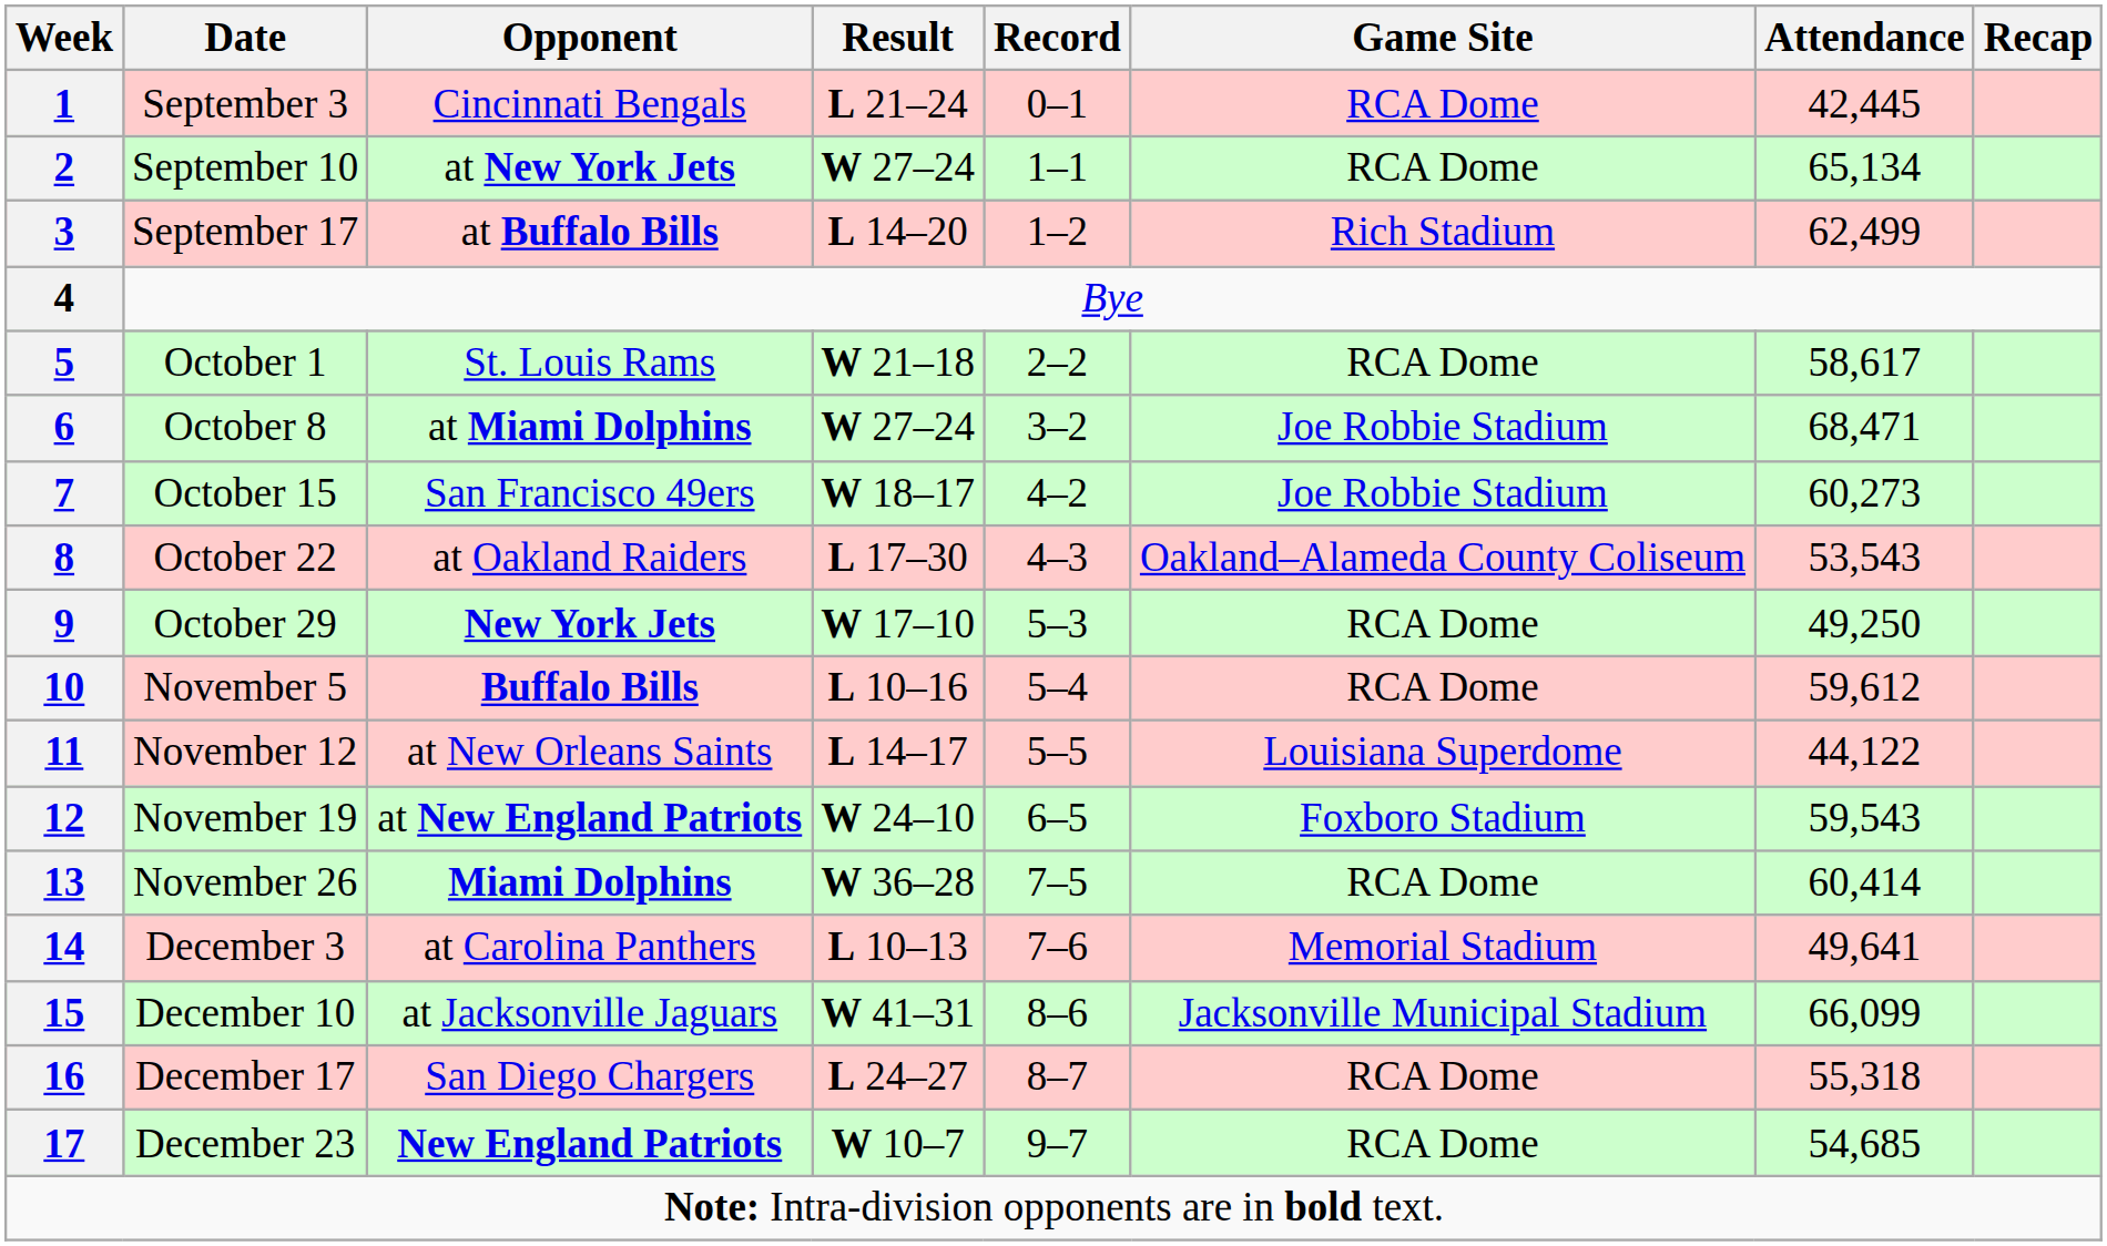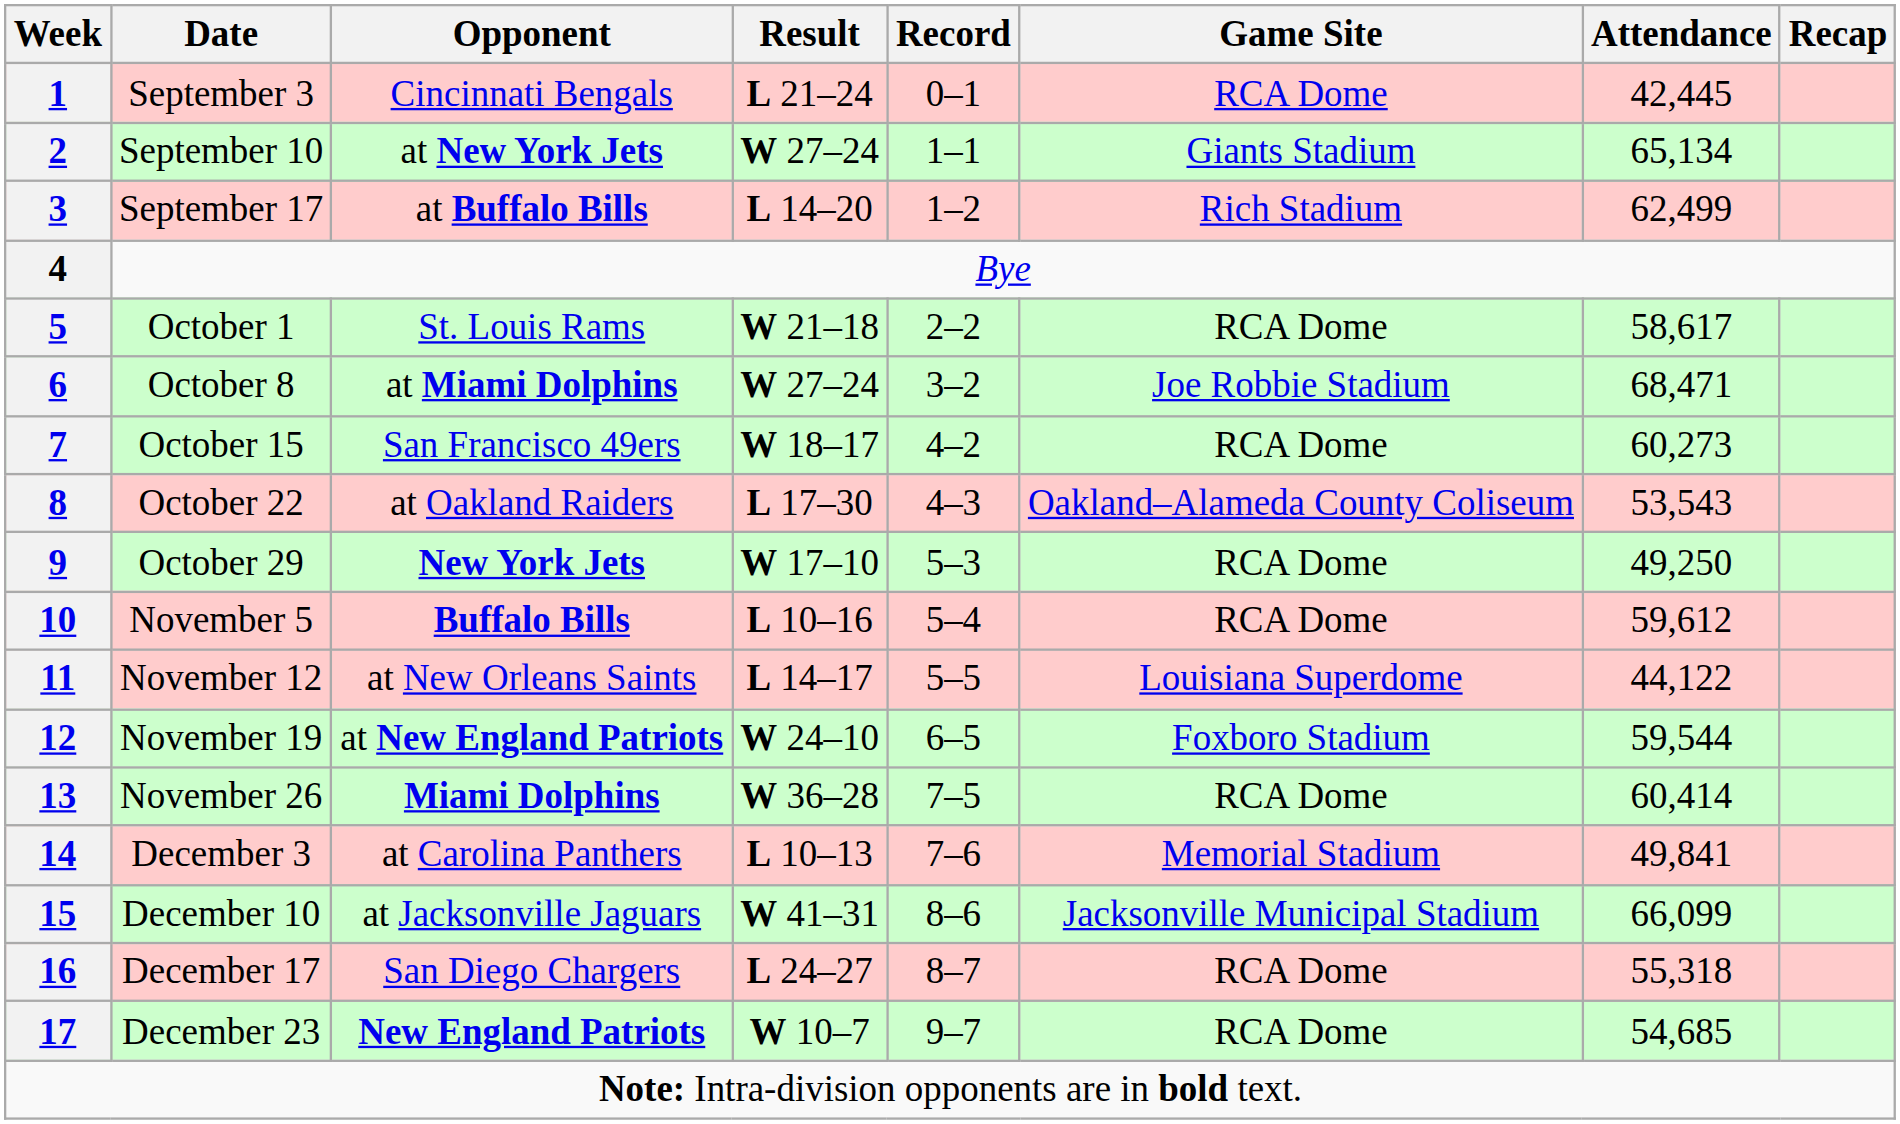2 | Game Site: RCA Dome -> Giants Stadium
7 | Game Site: Joe Robbie Stadium -> RCA Dome
12 | Attendance: 59,543 -> 59,544
14 | Attendance: 49,641 -> 49,841
